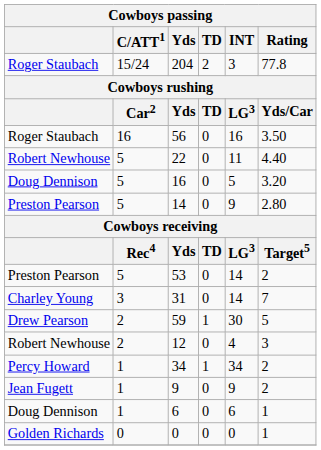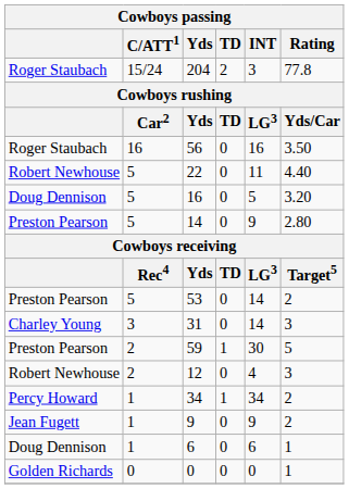31 | Rating: 7 -> 3
59 | column 1: Drew Pearson -> Preston Pearson
